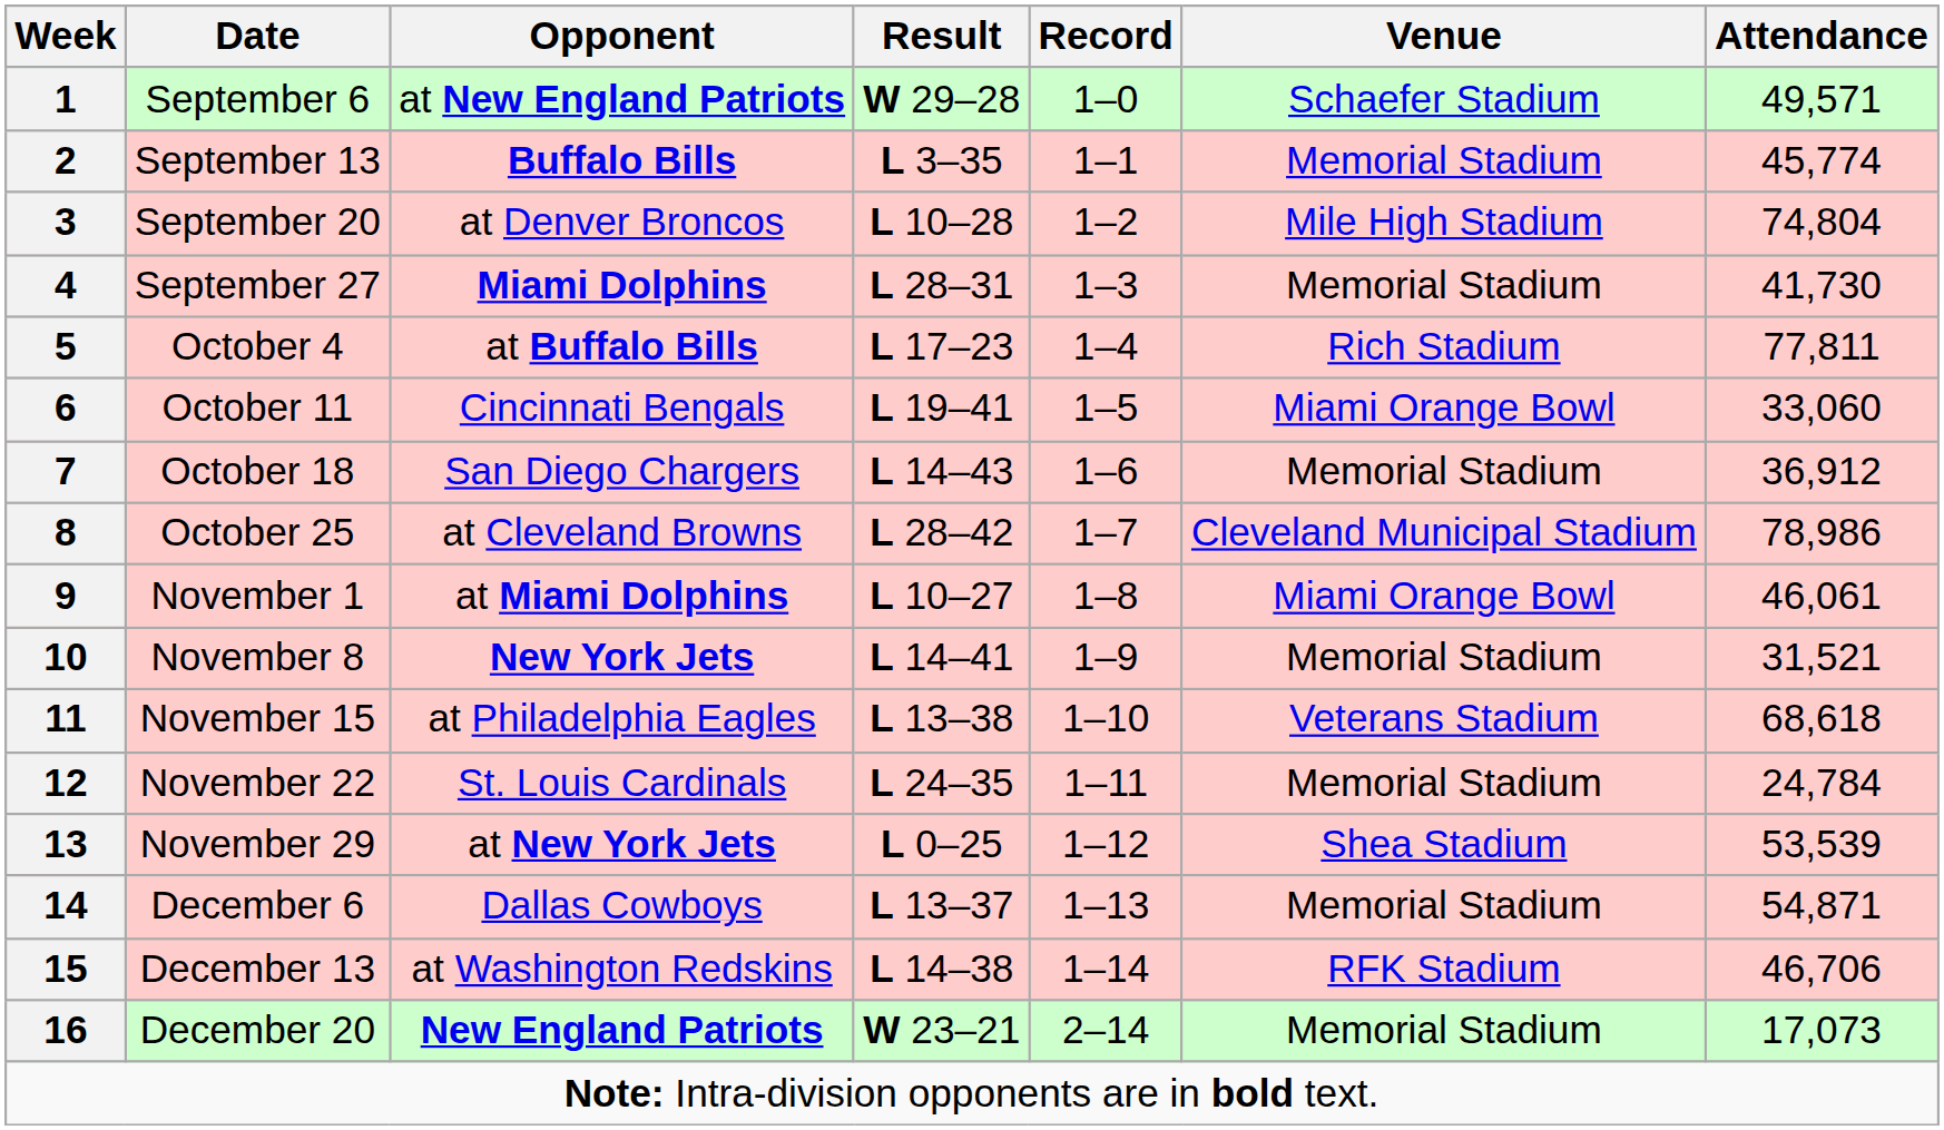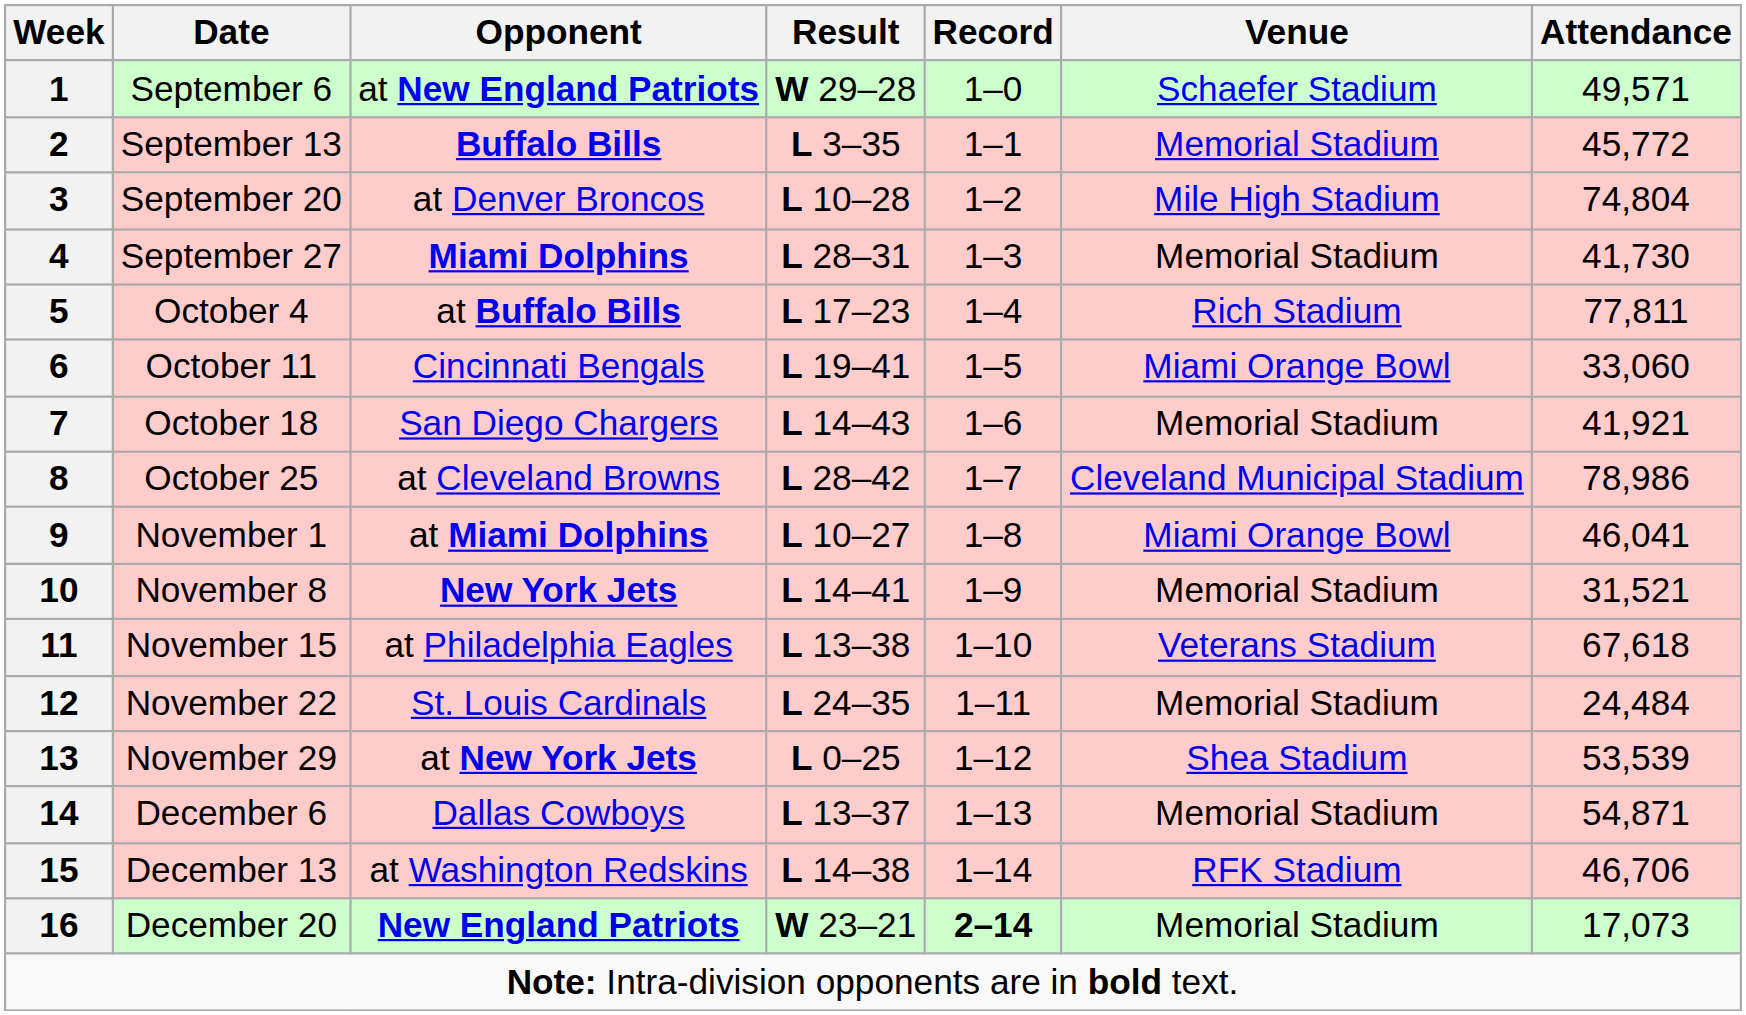2 | Attendance: 45,774 -> 45,772
7 | Attendance: 36,912 -> 41,921
9 | Attendance: 46,061 -> 46,041
11 | Attendance: 68,618 -> 67,618
12 | Attendance: 24,784 -> 24,484
16 | Record: normal -> bold
